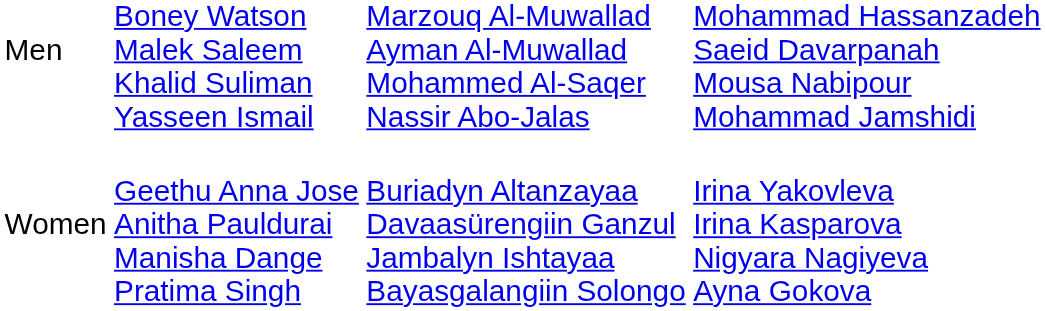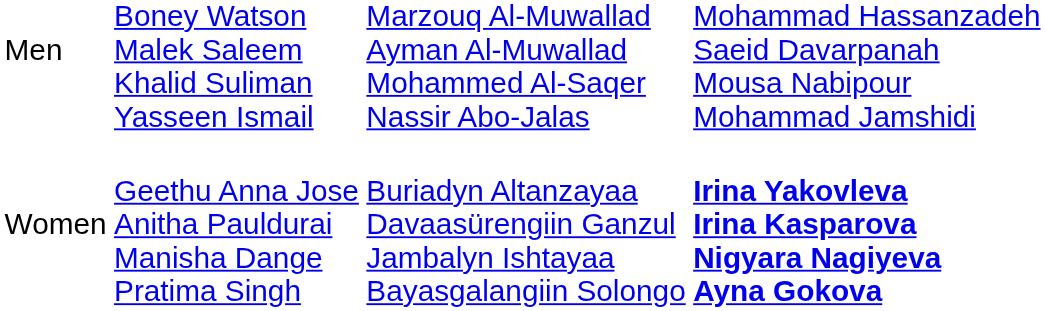Women | column 4: normal -> bold
